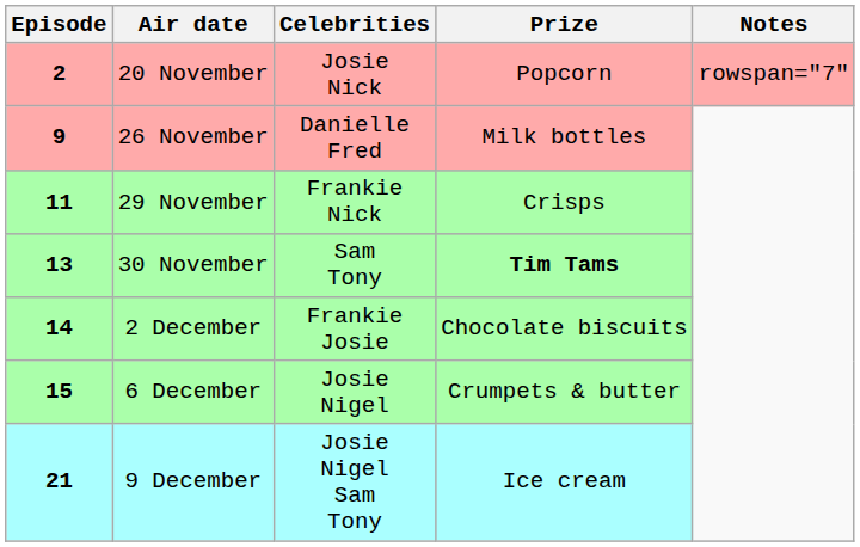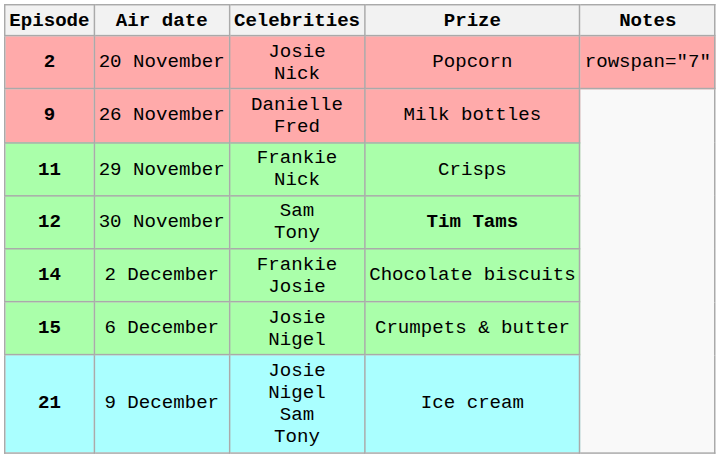30 November | Episode: 13 -> 12
